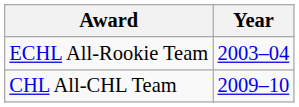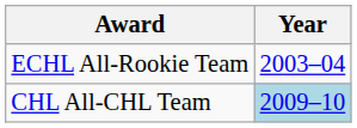row 3 | Year: no background -> lightblue background
